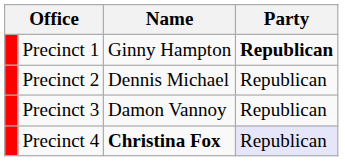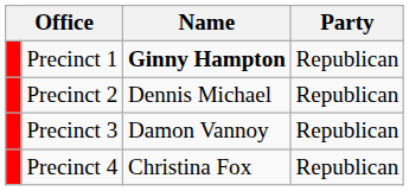Precinct 1 | Name: normal -> bold
Precinct 1 | Party: bold -> normal
Precinct 4 | Name: bold -> normal
Precinct 4 | Party: lavender background -> no background
